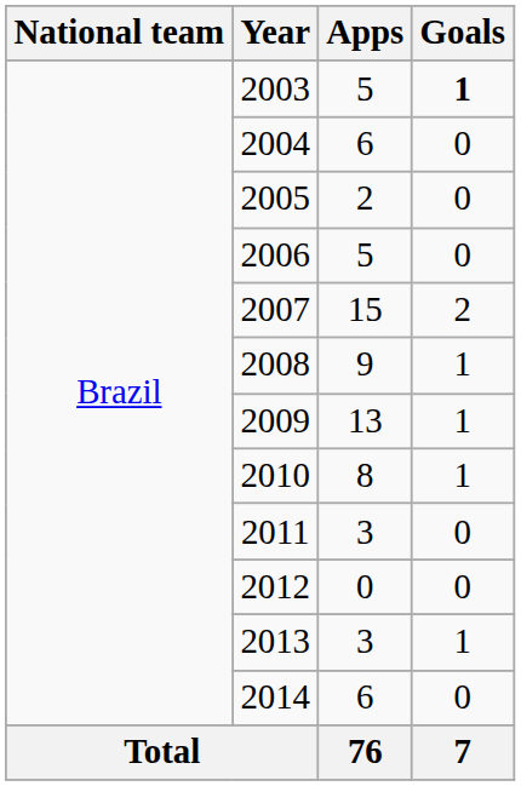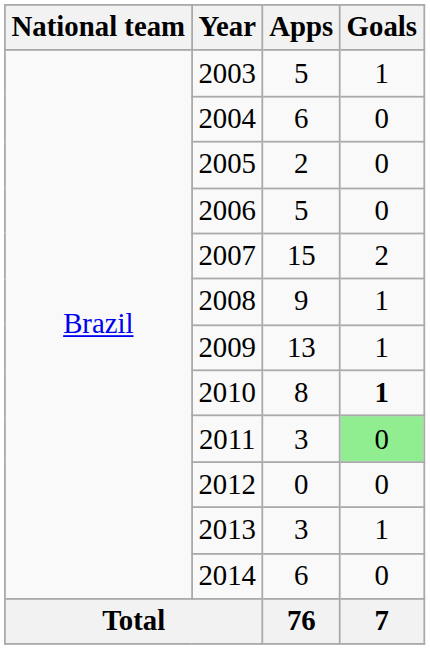2003 | Goals: bold -> normal
2010 | Goals: normal -> bold
2011 | Goals: no background -> lightgreen background
